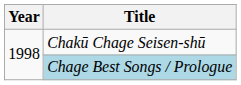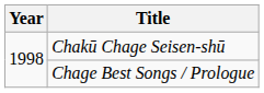Chage Best Songs / Prologue | Title: lightblue background -> no background
